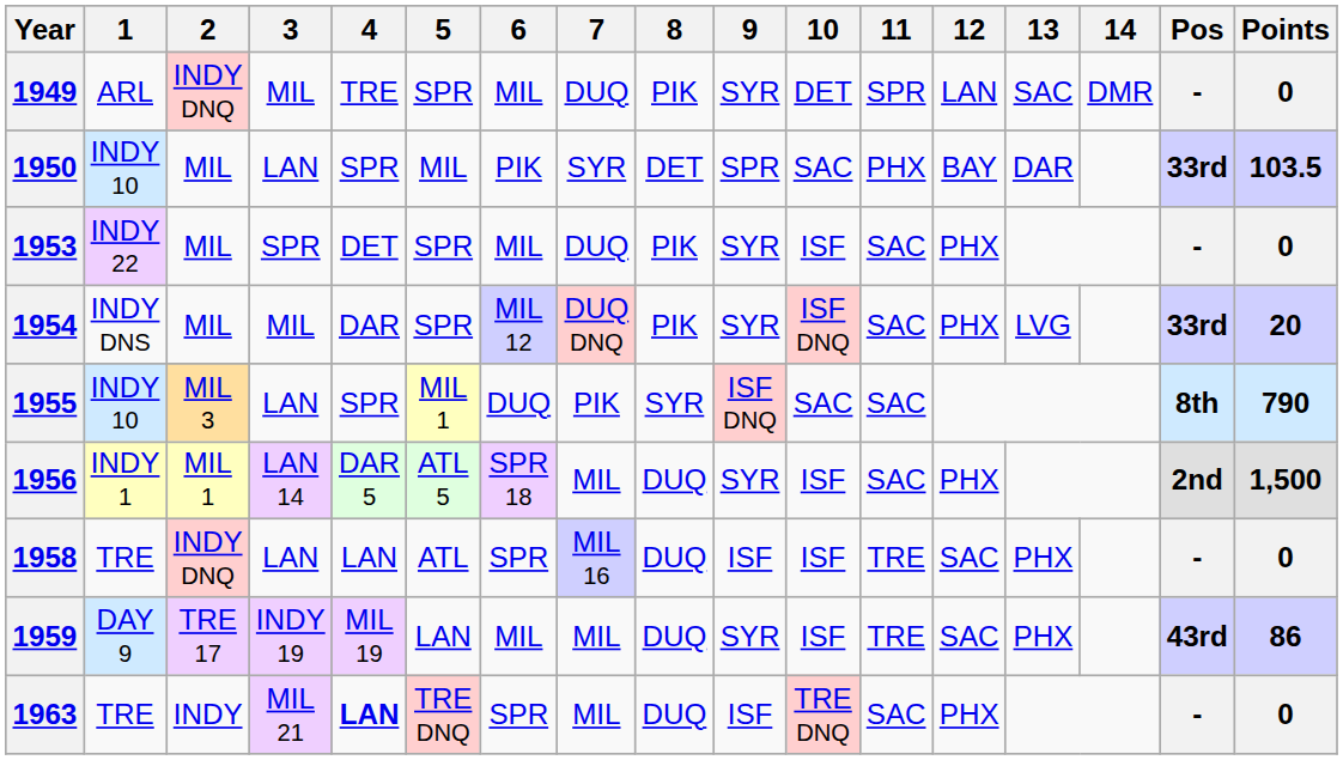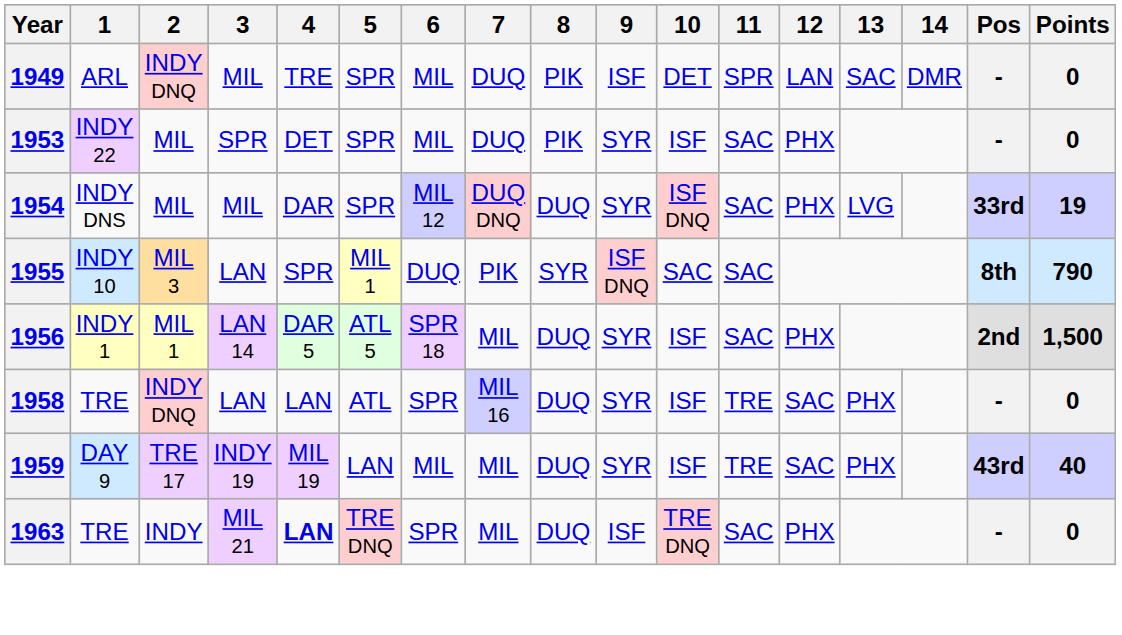1949 | 9: SYR -> ISF
- row: 1950 | INDY 10 | MIL | LAN | SPR | MIL | PIK | SYR | DET | SPR | SAC | PHX | BAY | DAR | 33rd | 103.5
1954 | 8: PIK -> DUQ
1954 | Points: 20 -> 19
1958 | 9: ISF -> SYR
1959 | Points: 86 -> 40
